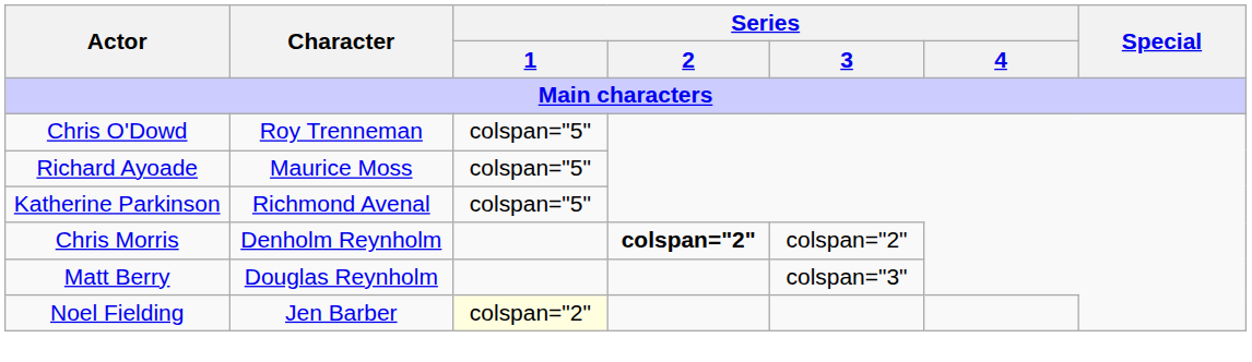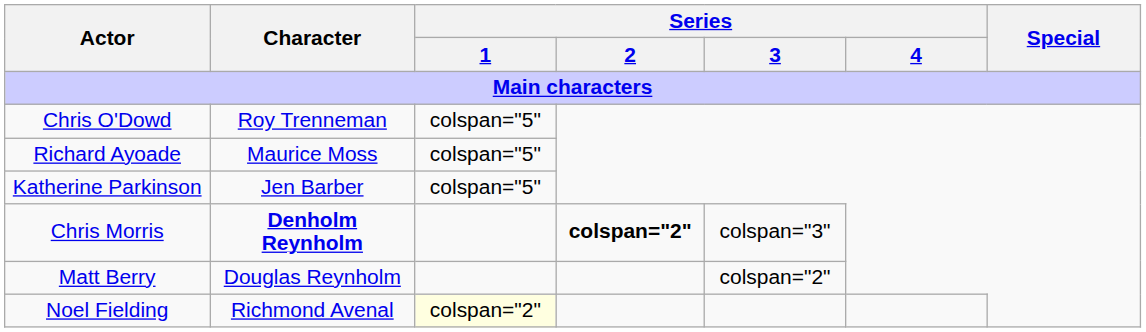Katherine Parkinson | Character: Richmond Avenal -> Jen Barber
Chris Morris | Character: normal -> bold
Chris Morris | Series / 3: colspan="2" -> colspan="3"
Matt Berry | Series / 3: colspan="3" -> colspan="2"
Noel Fielding | Character: Jen Barber -> Richmond Avenal
